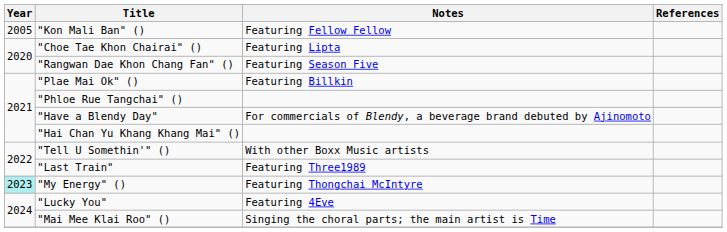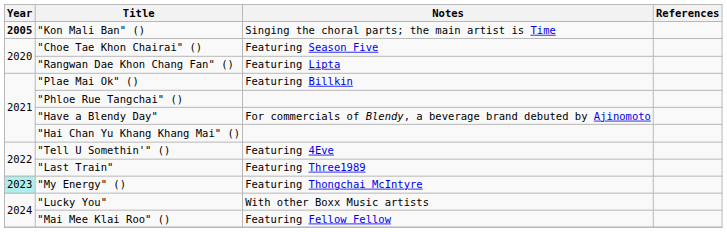"Kon Mali Ban" () | Year: normal -> bold
"Kon Mali Ban" () | Notes: Featuring Fellow Fellow -> Singing the choral parts; the main artist is Time
"Choe Tae Khon Chairai" () | Notes: Featuring Lipta -> Featuring Season Five
"Rangwan Dae Khon Chang Fan" () | Notes: Featuring Season Five -> Featuring Lipta
"Tell U Somethin'" () | Notes: With other Boxx Music artists -> Featuring 4Eve
"Lucky You" | Notes: Featuring 4Eve -> With other Boxx Music artists
"Mai Mee Klai Roo" () | Notes: Singing the choral parts; the main artist is Time -> Featuring Fellow Fellow
